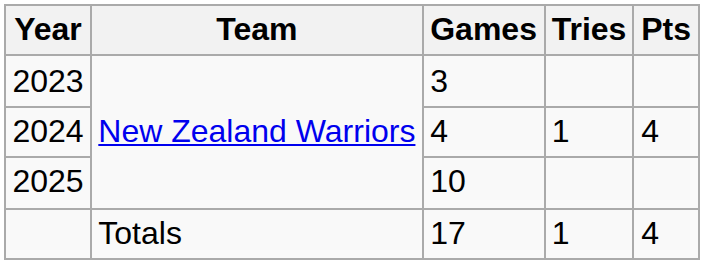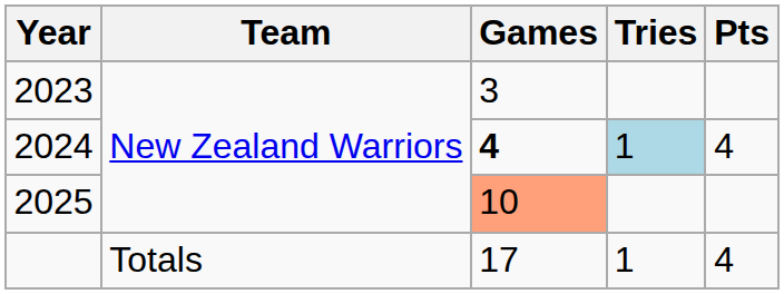2024 | Games: normal -> bold
2024 | Tries: no background -> lightblue background
2025 | Games: no background -> lightsalmon background
